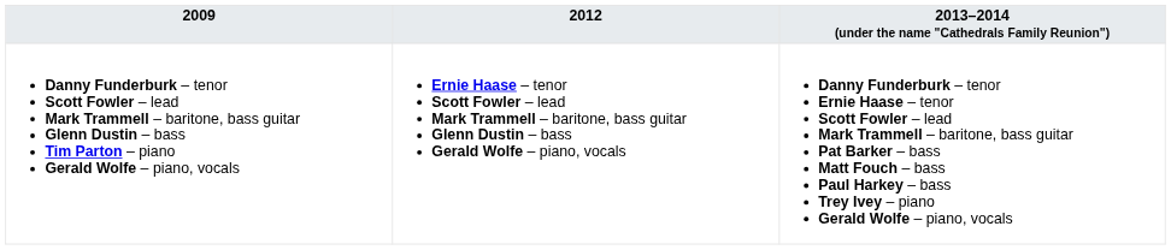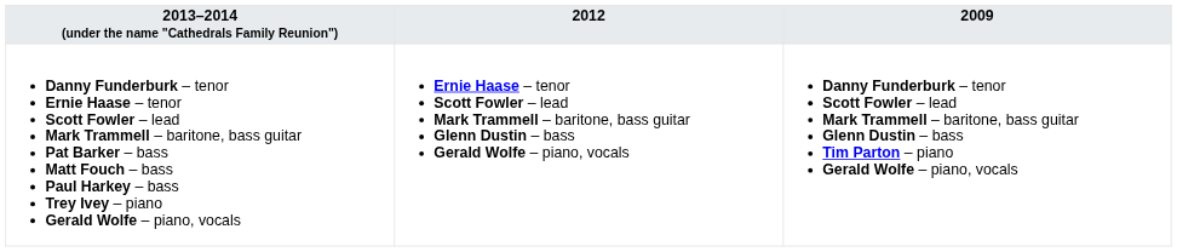columns swapped: 2009 <-> 2013–2014 (under the name "Cathedrals Family Reunion")
